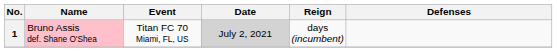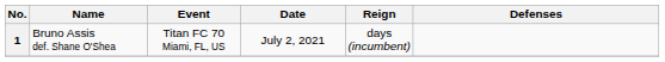1 | Name: pink background -> no background
1 | Date: lightgrey background -> no background
